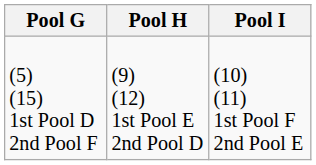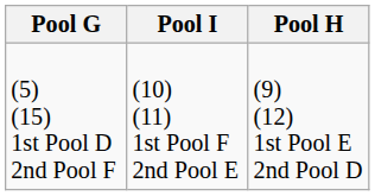columns swapped: Pool H <-> Pool I
